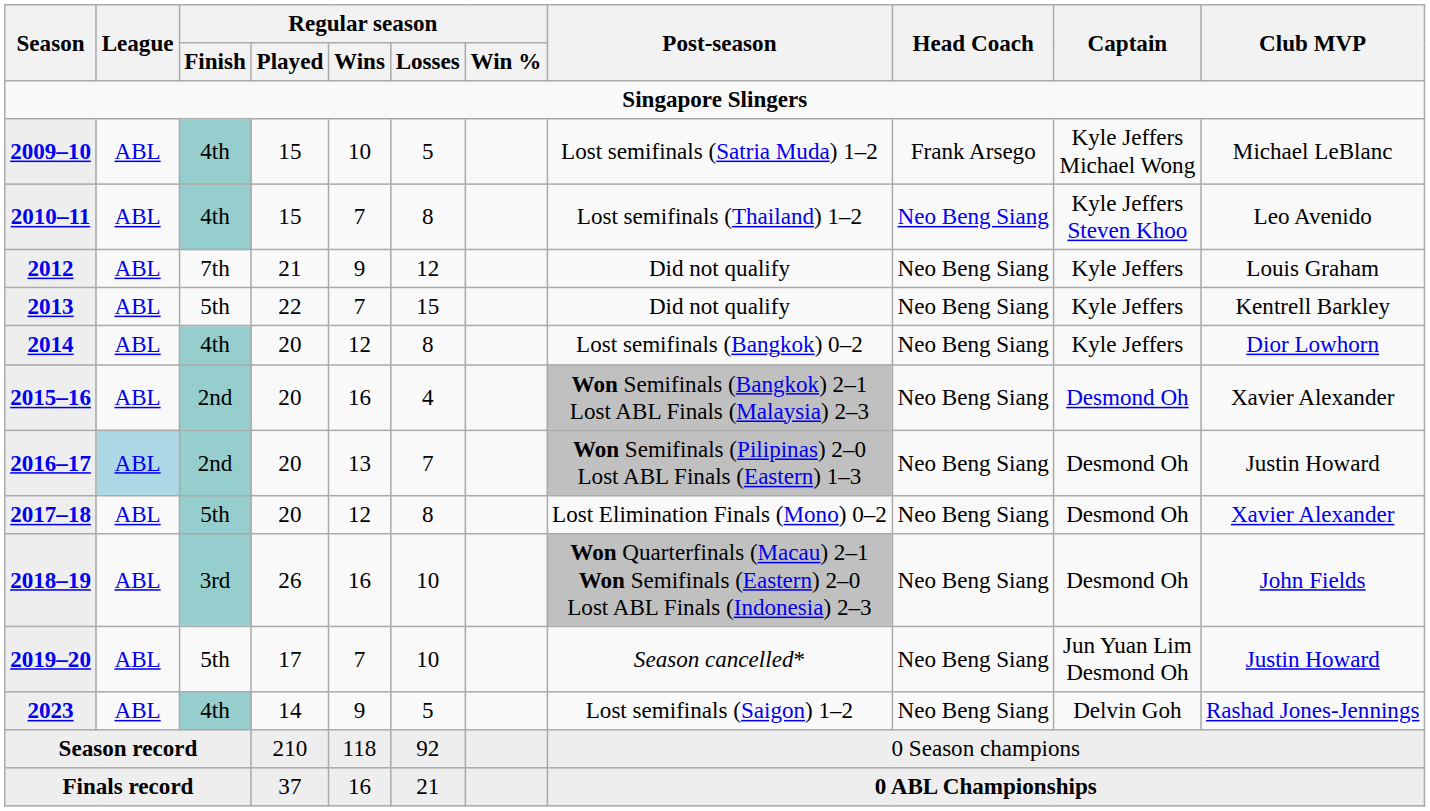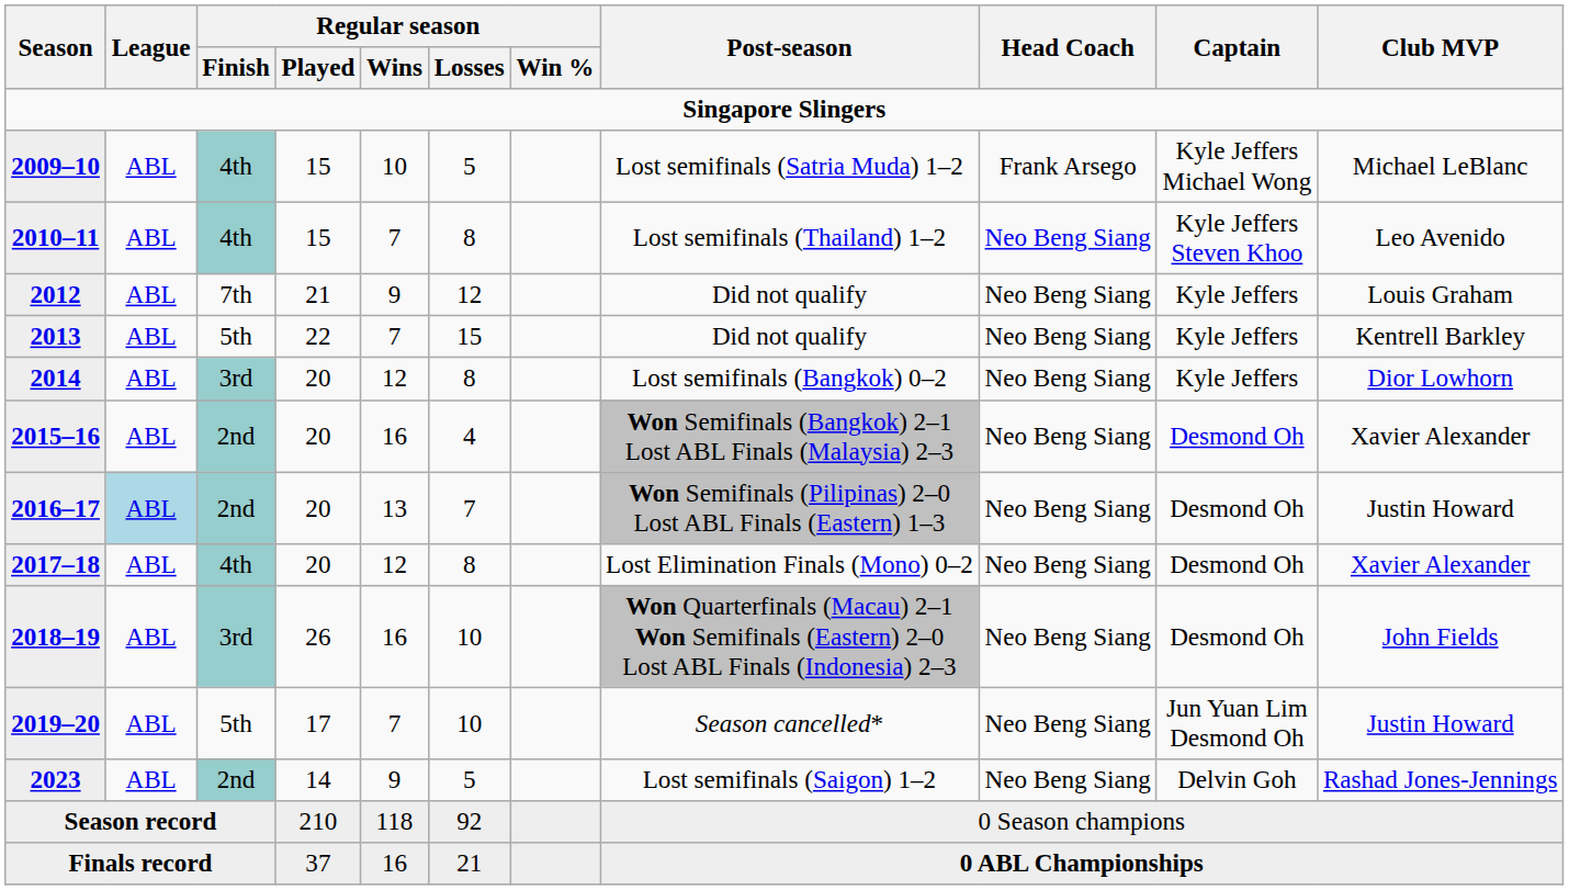2014 | Regular season / Finish: 4th -> 3rd
2017–18 | Regular season / Finish: 5th -> 4th
2023 | Regular season / Finish: 4th -> 2nd
